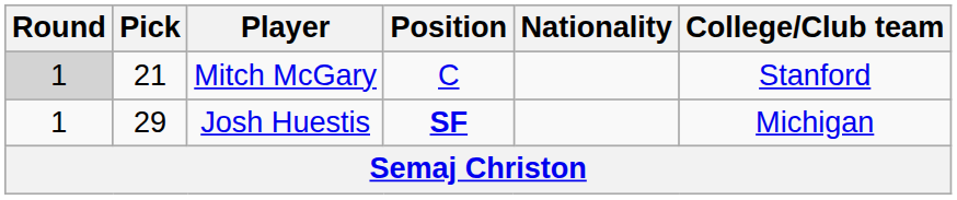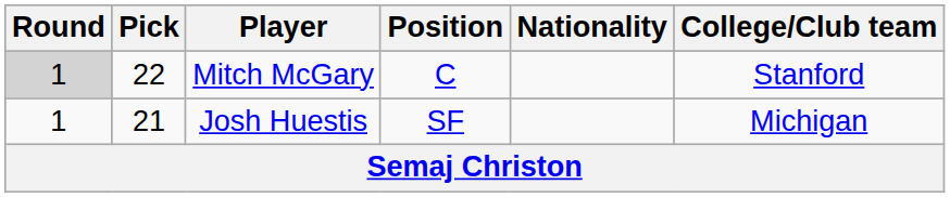Mitch McGary | Pick: 21 -> 22
Josh Huestis | Pick: 29 -> 21
Josh Huestis | Position: bold -> normal
